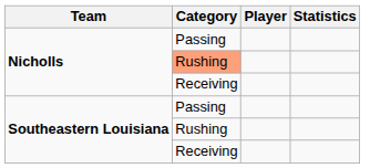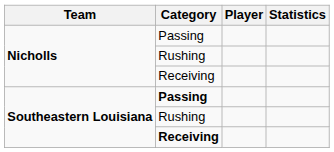Nicholls / Rushing | Category: lightsalmon background -> no background
Southeastern Louisiana / Passing | Category: normal -> bold
Southeastern Louisiana / Receiving | Category: normal -> bold
